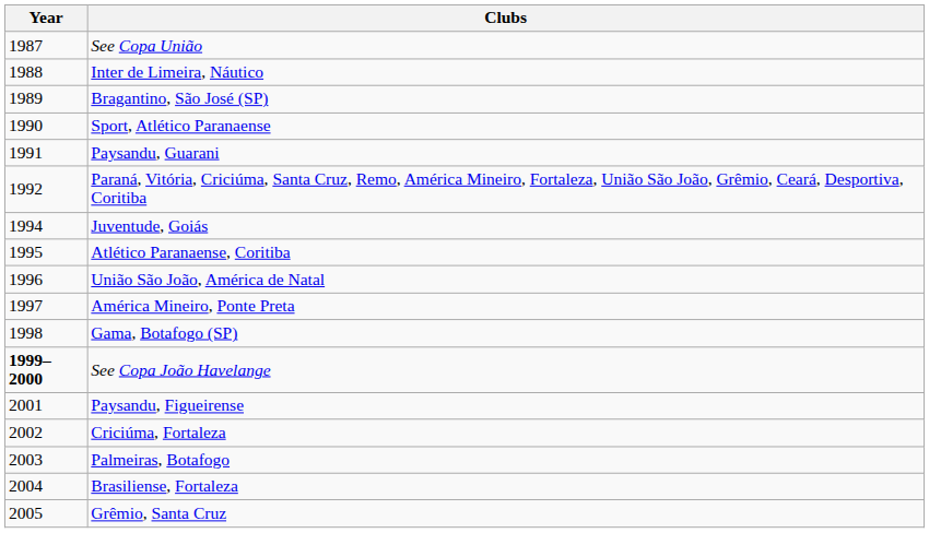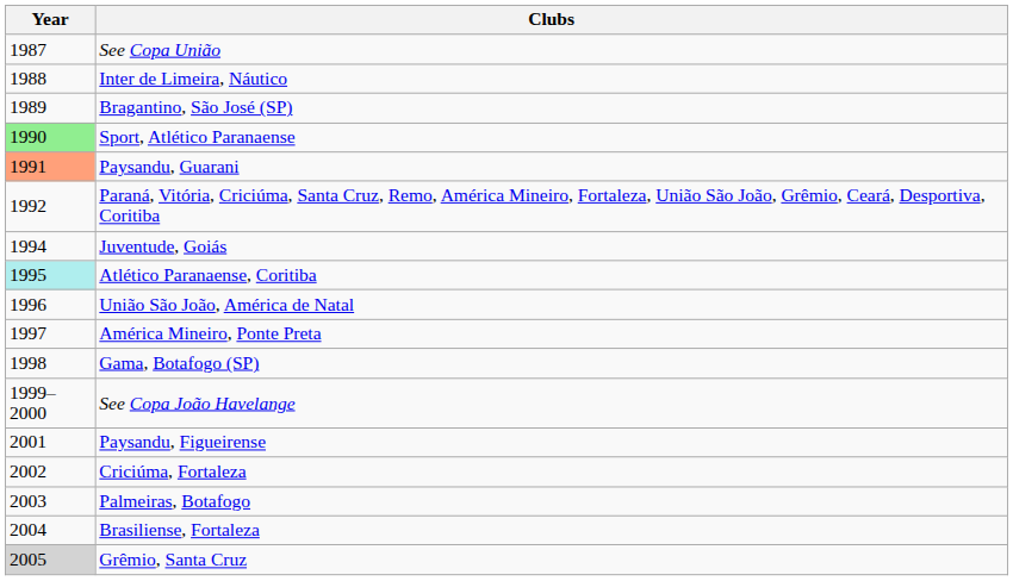Sport, Atlético Paranaense | Year: no background -> lightgreen background
Paysandu, Guarani | Year: no background -> lightsalmon background
Atlético Paranaense, Coritiba | Year: no background -> paleturquoise background
See Copa João Havelange | Year: bold -> normal
Grêmio, Santa Cruz | Year: no background -> lightgrey background
